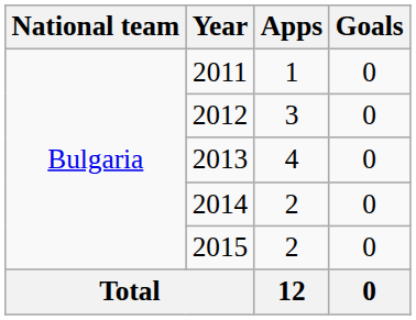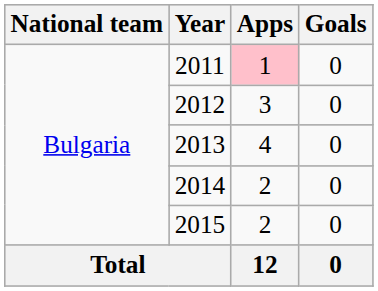2011 | Apps: no background -> pink background
